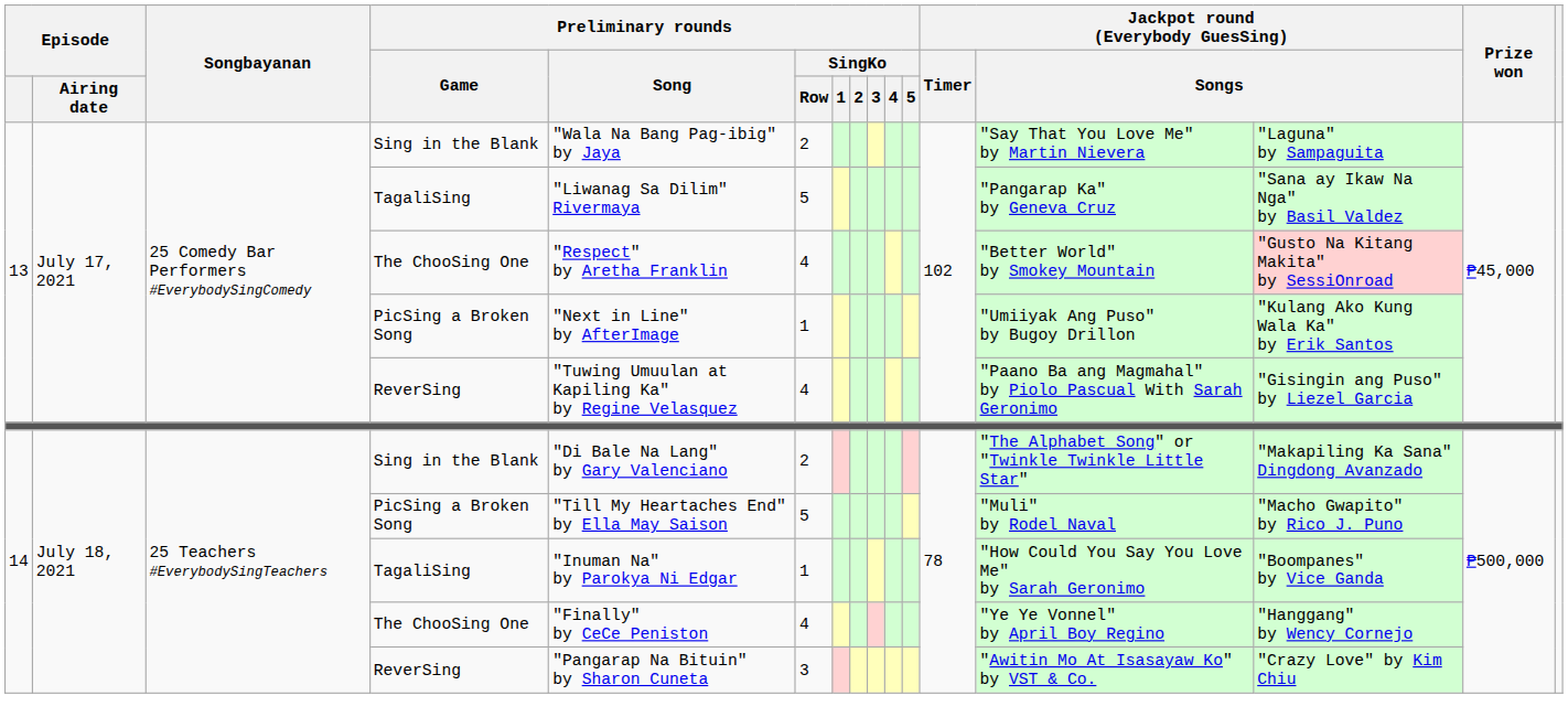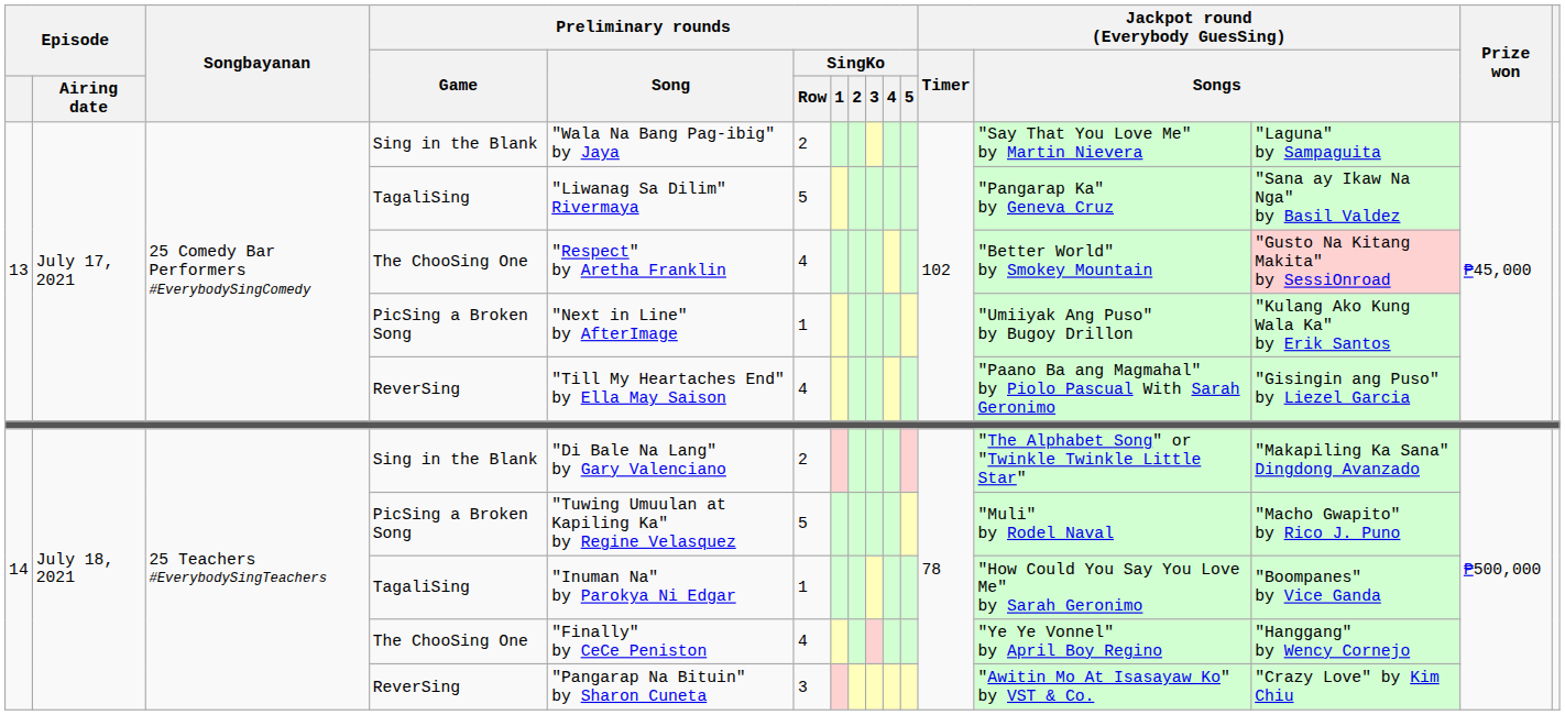13 / ReverSing | Preliminary rounds / Song: "Tuwing Umuulan at Kapiling Ka" by Regine Velasquez -> "Till My Heartaches End" by Ella May Saison
14 / PicSing a Broken Song | Preliminary rounds / Song: "Till My Heartaches End" by Ella May Saison -> "Tuwing Umuulan at Kapiling Ka" by Regine Velasquez
